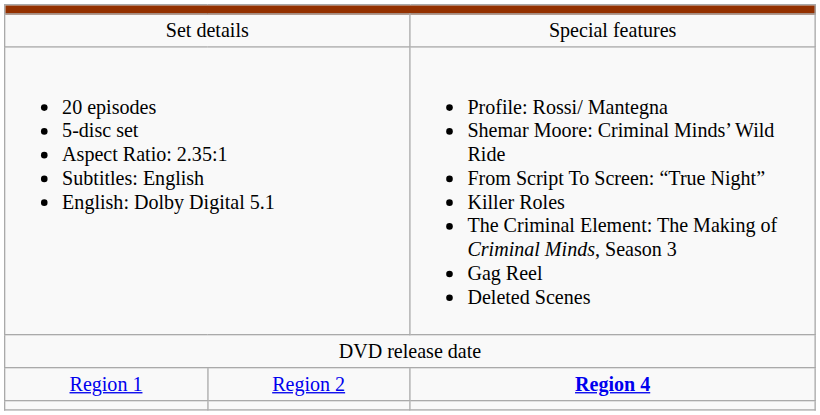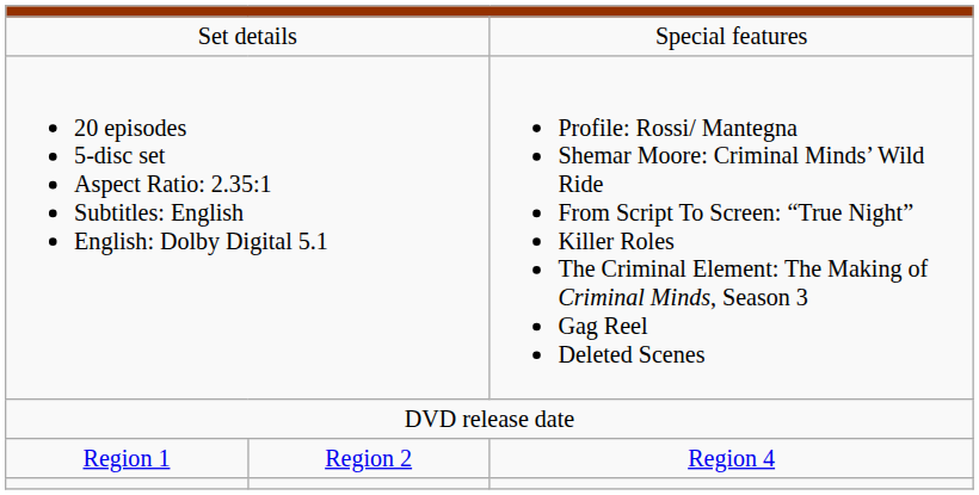Region 1 | column 3: bold -> normal
